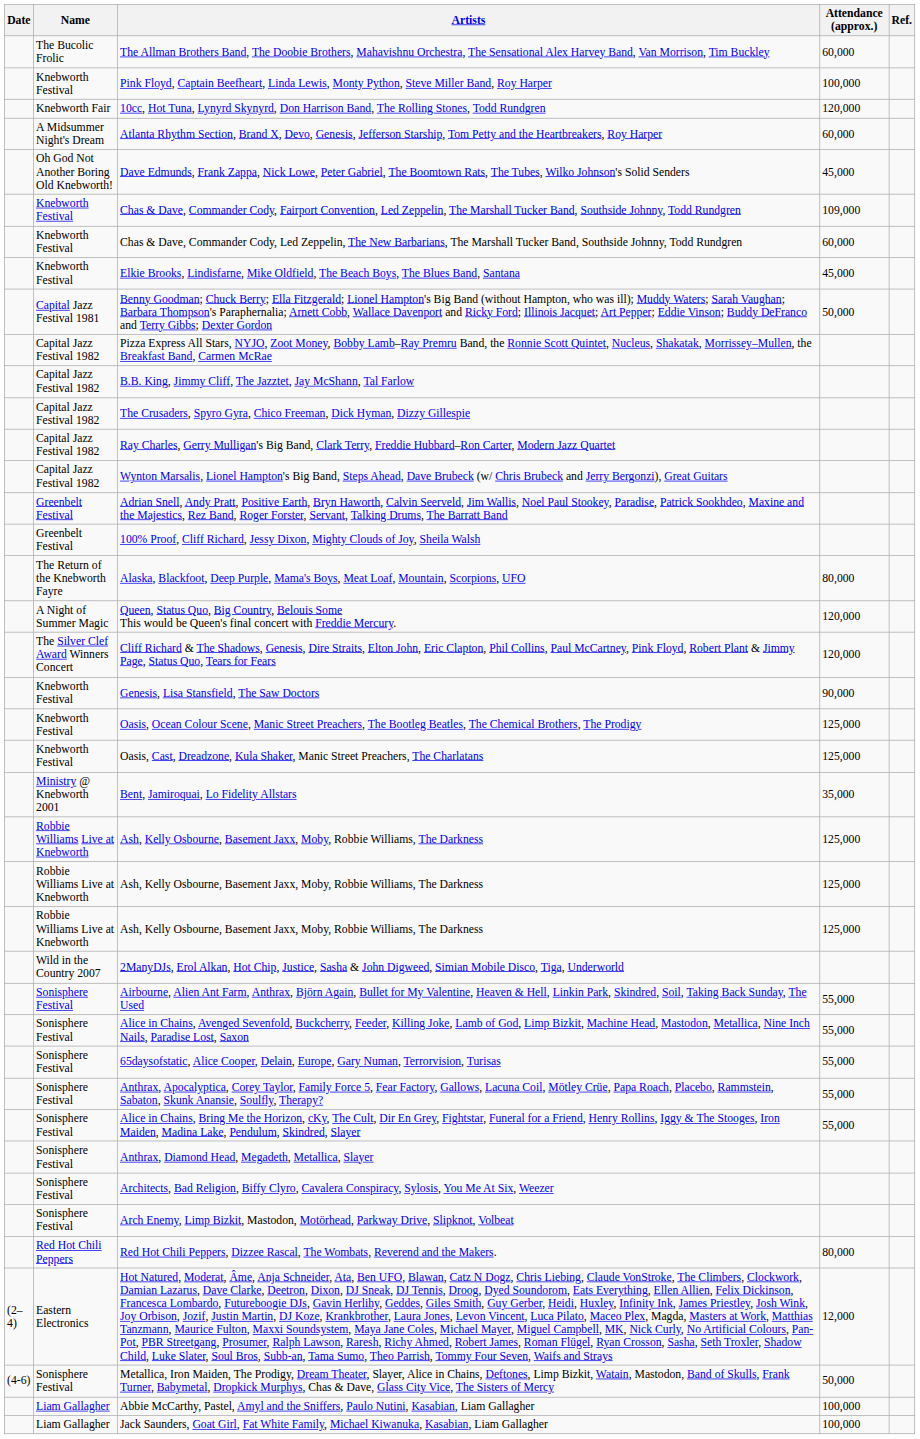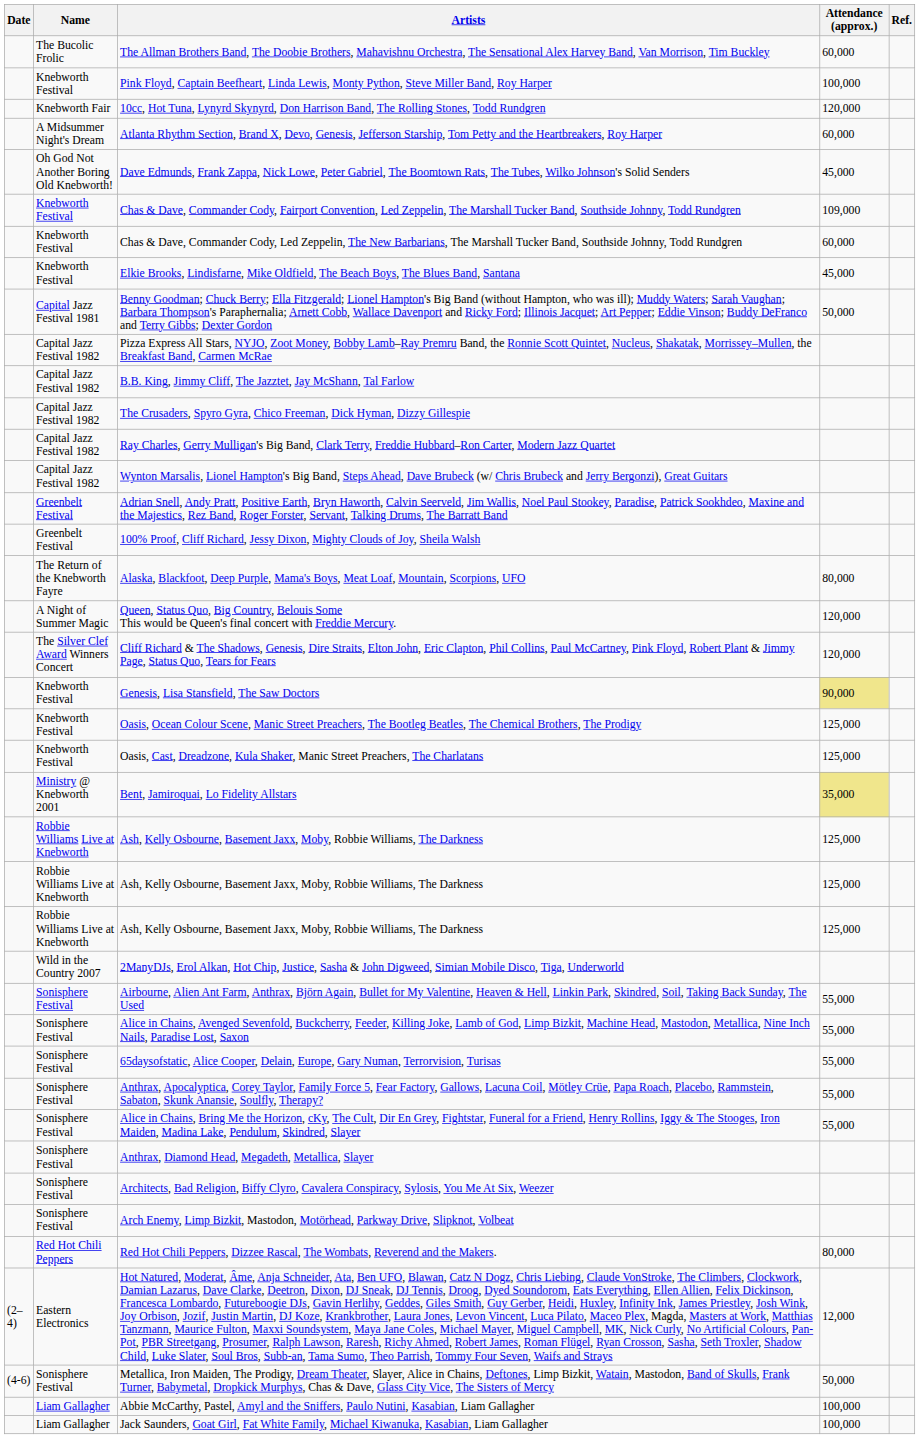Genesis, Lisa Stansfield, The Saw Doctors | Attendance (approx.): no background -> khaki background
Bent, Jamiroquai, Lo Fidelity Allstars | Attendance (approx.): no background -> khaki background
